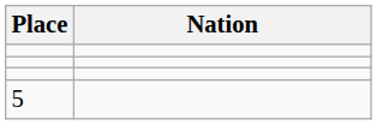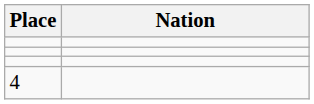row 5 | Place: 5 -> 4
